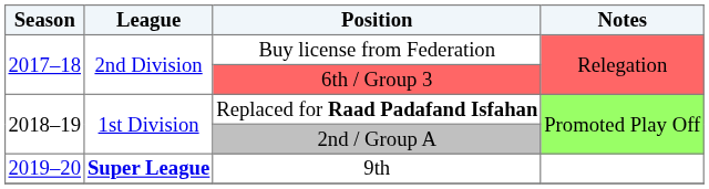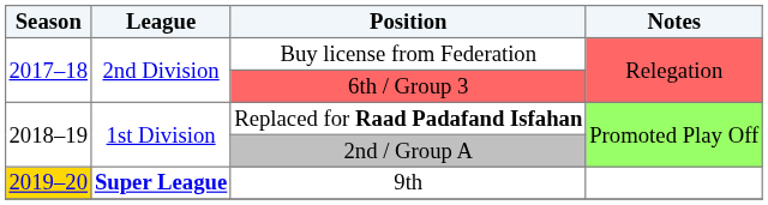9th | Season: no background -> gold background
